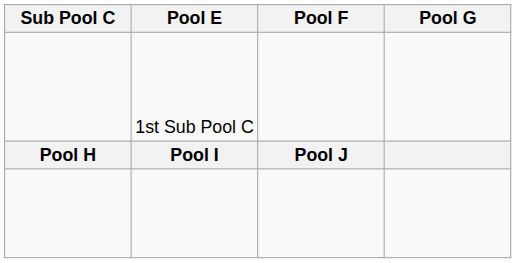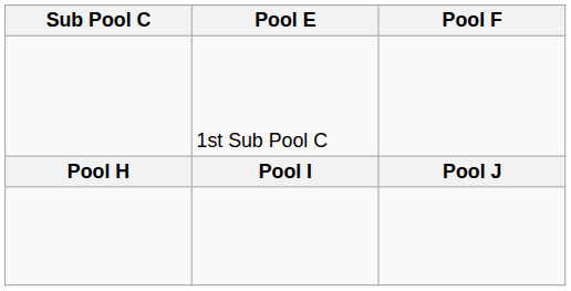- column: Pool G
